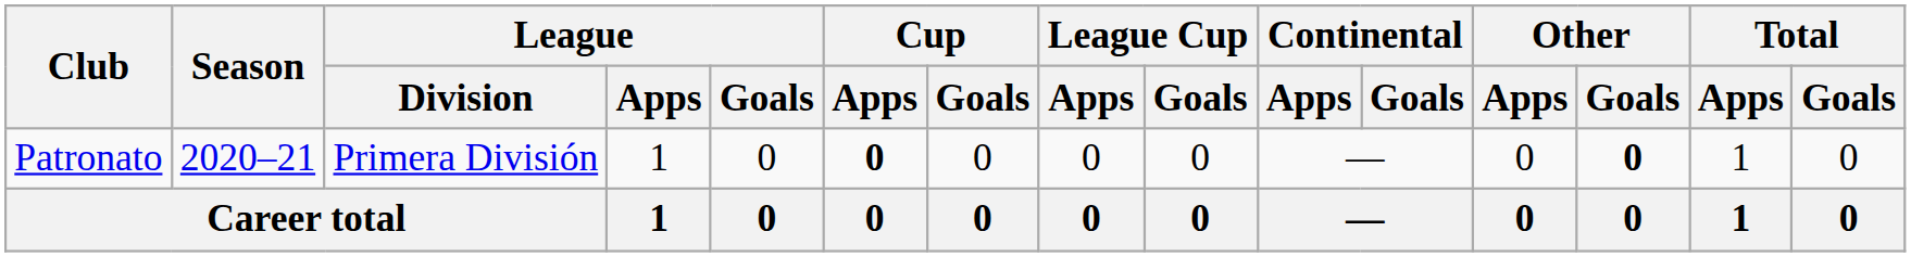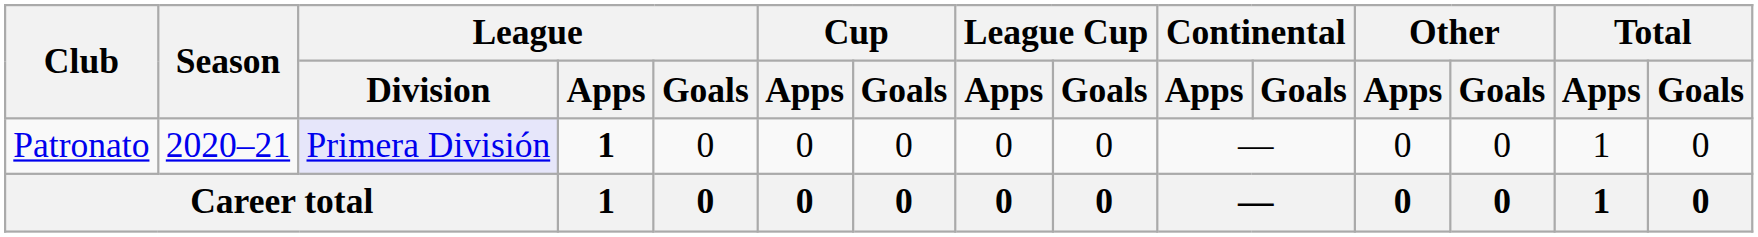Patronato | League / Division: no background -> lavender background
Patronato | League / Apps: normal -> bold
Patronato | Cup / Apps: bold -> normal
Patronato | Other / Goals: bold -> normal
